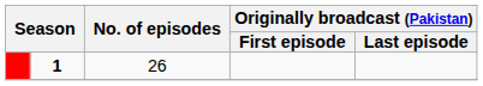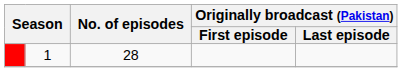row 3 | column 2: bold -> normal
row 3 | No. of episodes: 26 -> 28
